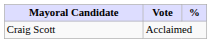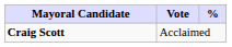Craig Scott | Mayoral Candidate: normal -> bold
